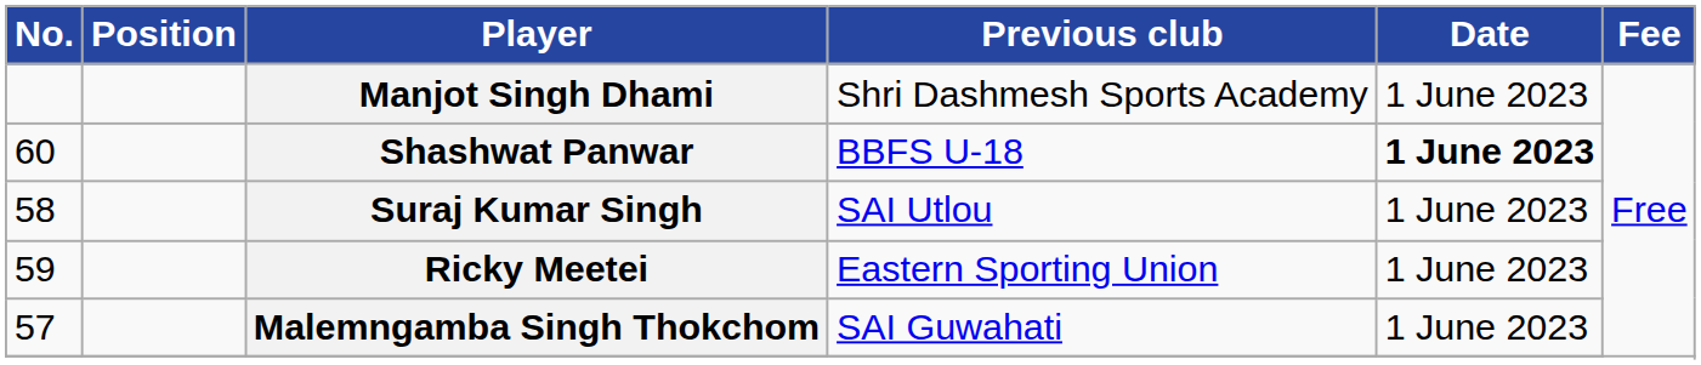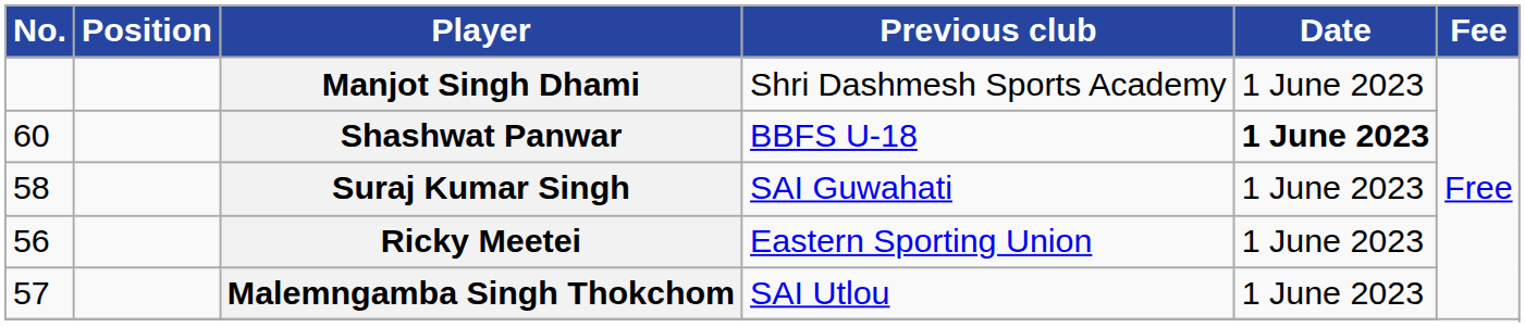Suraj Kumar Singh | Previous club: SAI Utlou -> SAI Guwahati
Ricky Meetei | No.: 59 -> 56
Malemngamba Singh Thokchom | Previous club: SAI Guwahati -> SAI Utlou
